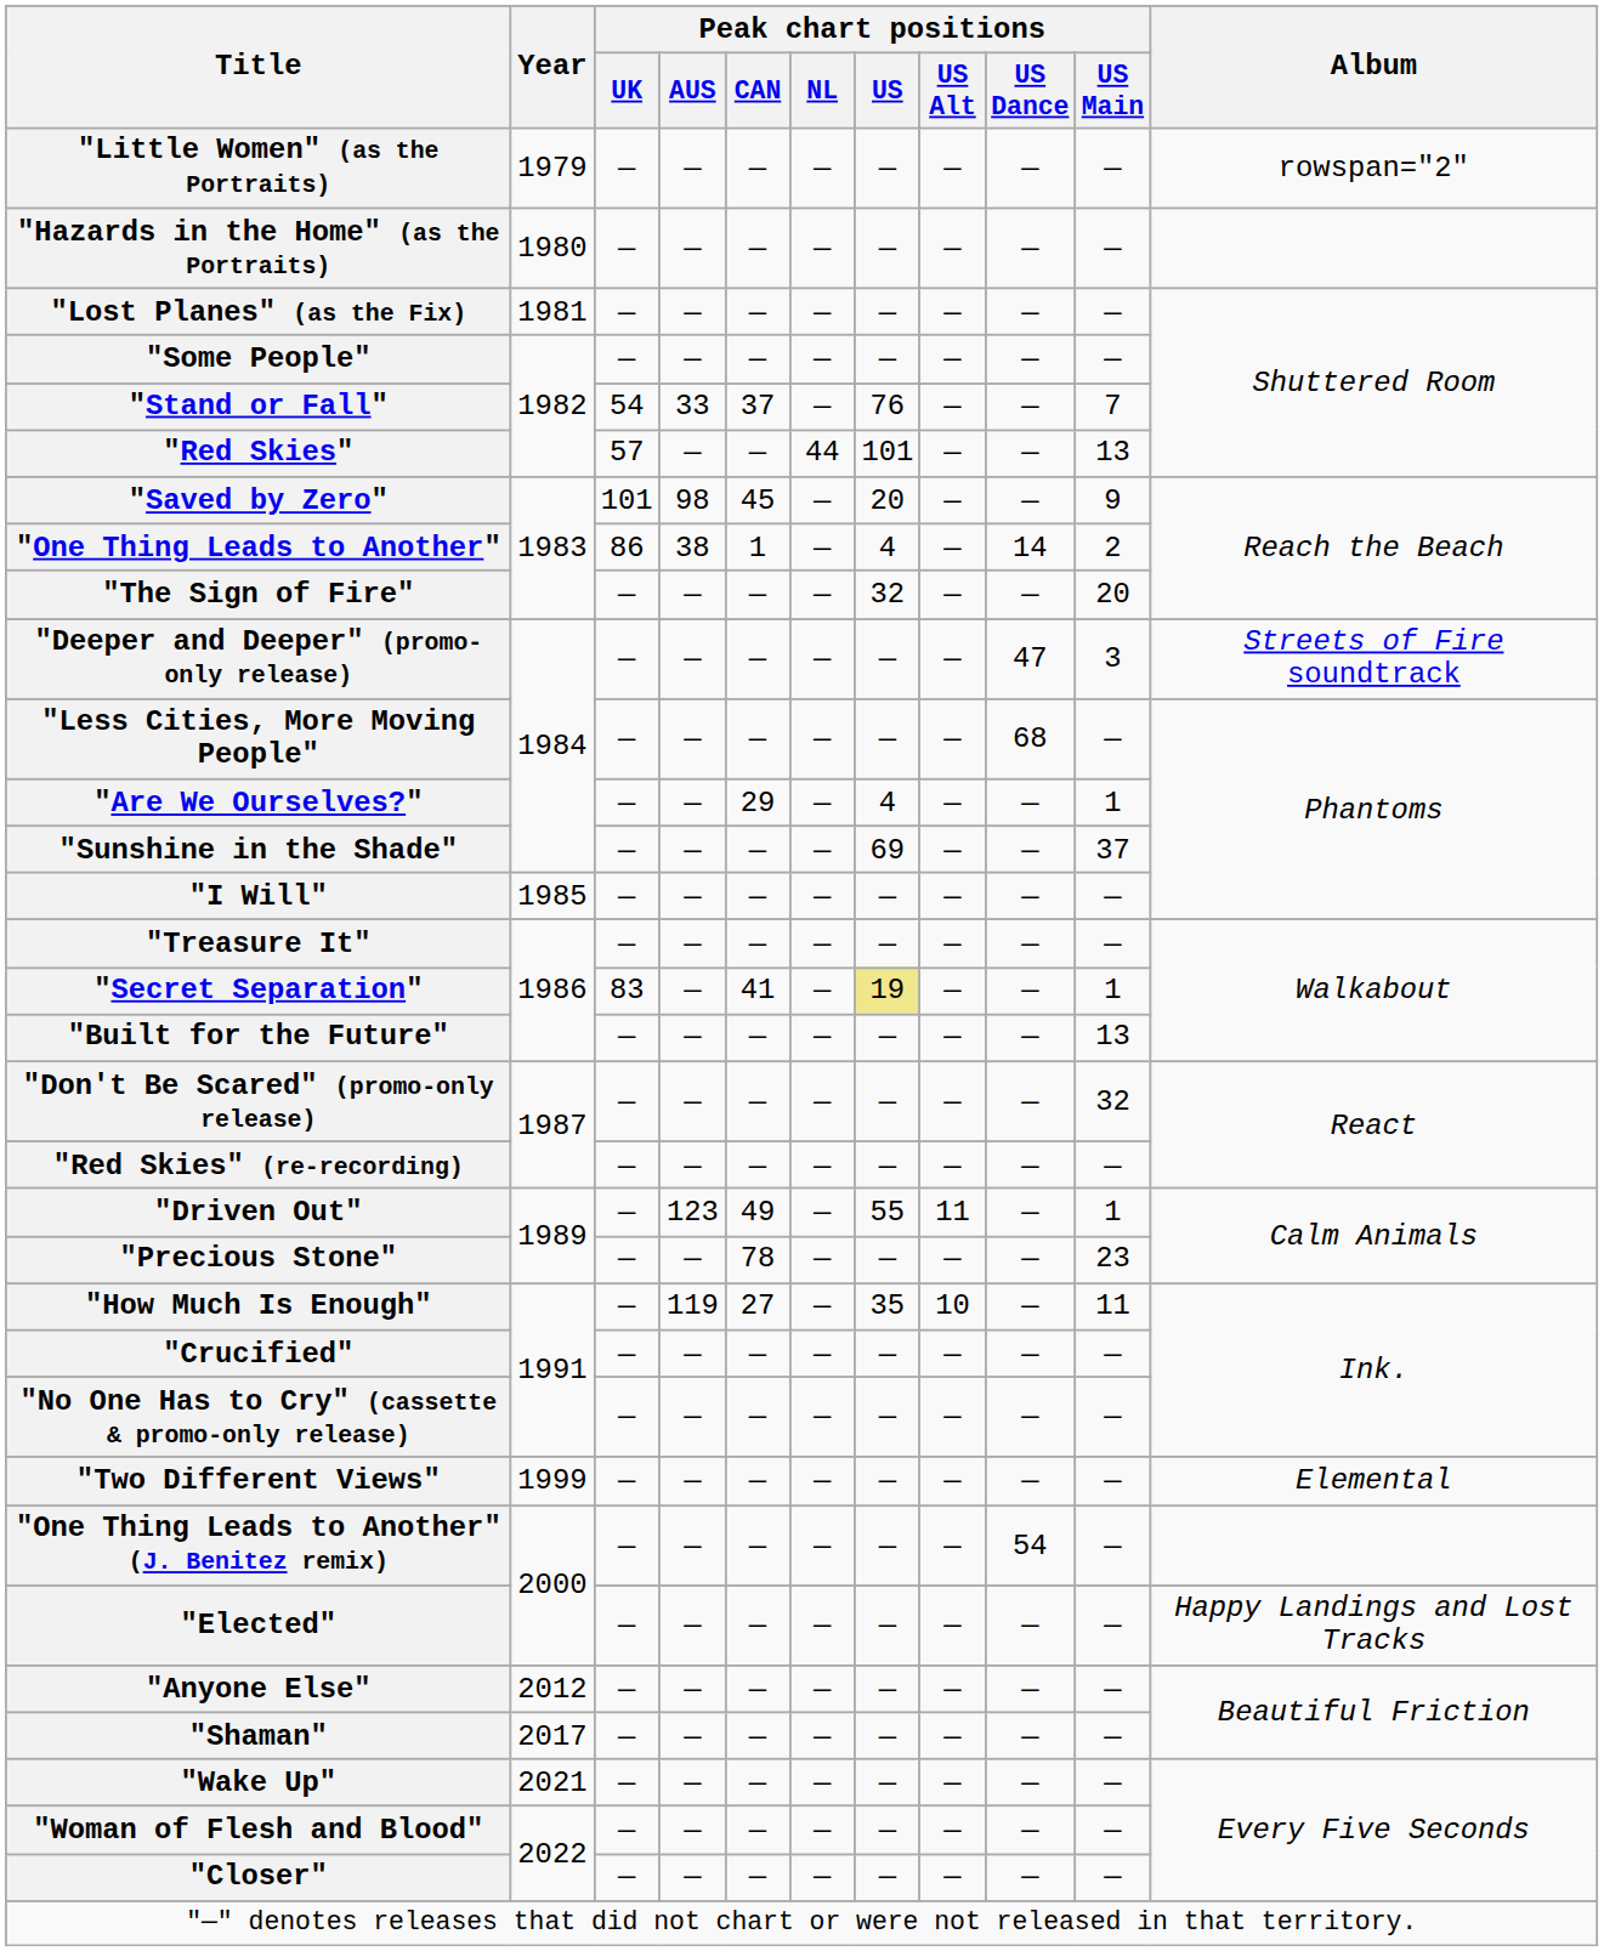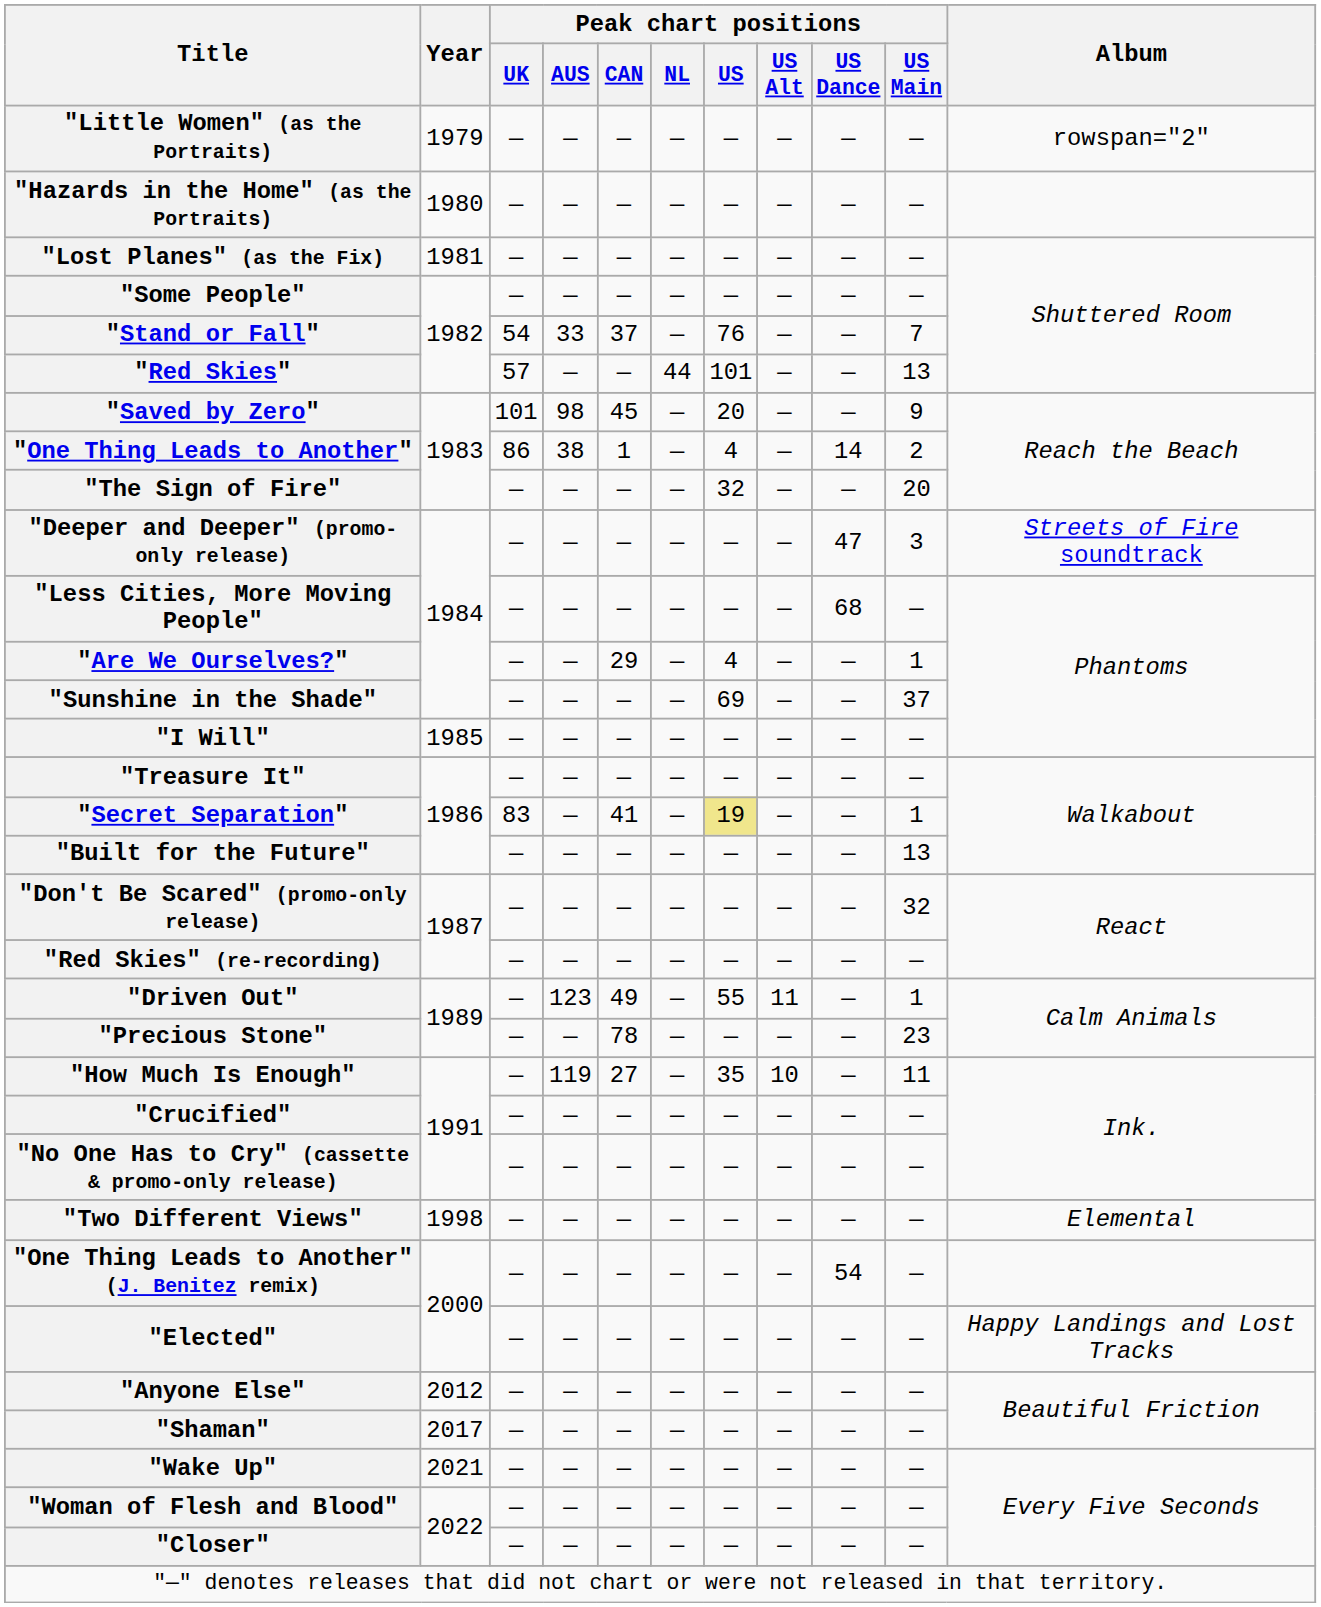"Two Different Views" | Year: 1999 -> 1998
